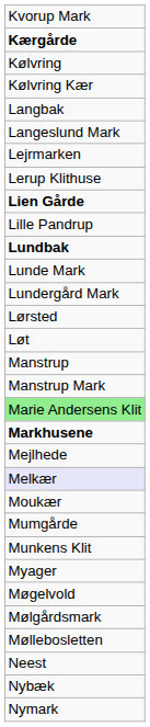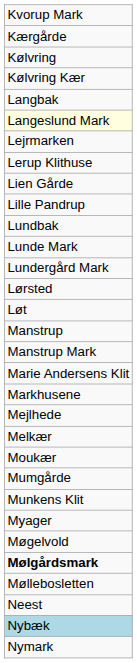row 2 | column 1: bold -> normal
row 6 | column 1: no background -> lightyellow background
row 9 | column 1: bold -> normal
row 11 | column 1: bold -> normal
row 18 | column 1: lightgreen background -> no background
row 19 | column 1: bold -> normal
row 21 | column 1: lavender background -> no background
row 27 | column 1: normal -> bold
row 30 | column 1: no background -> lightblue background
